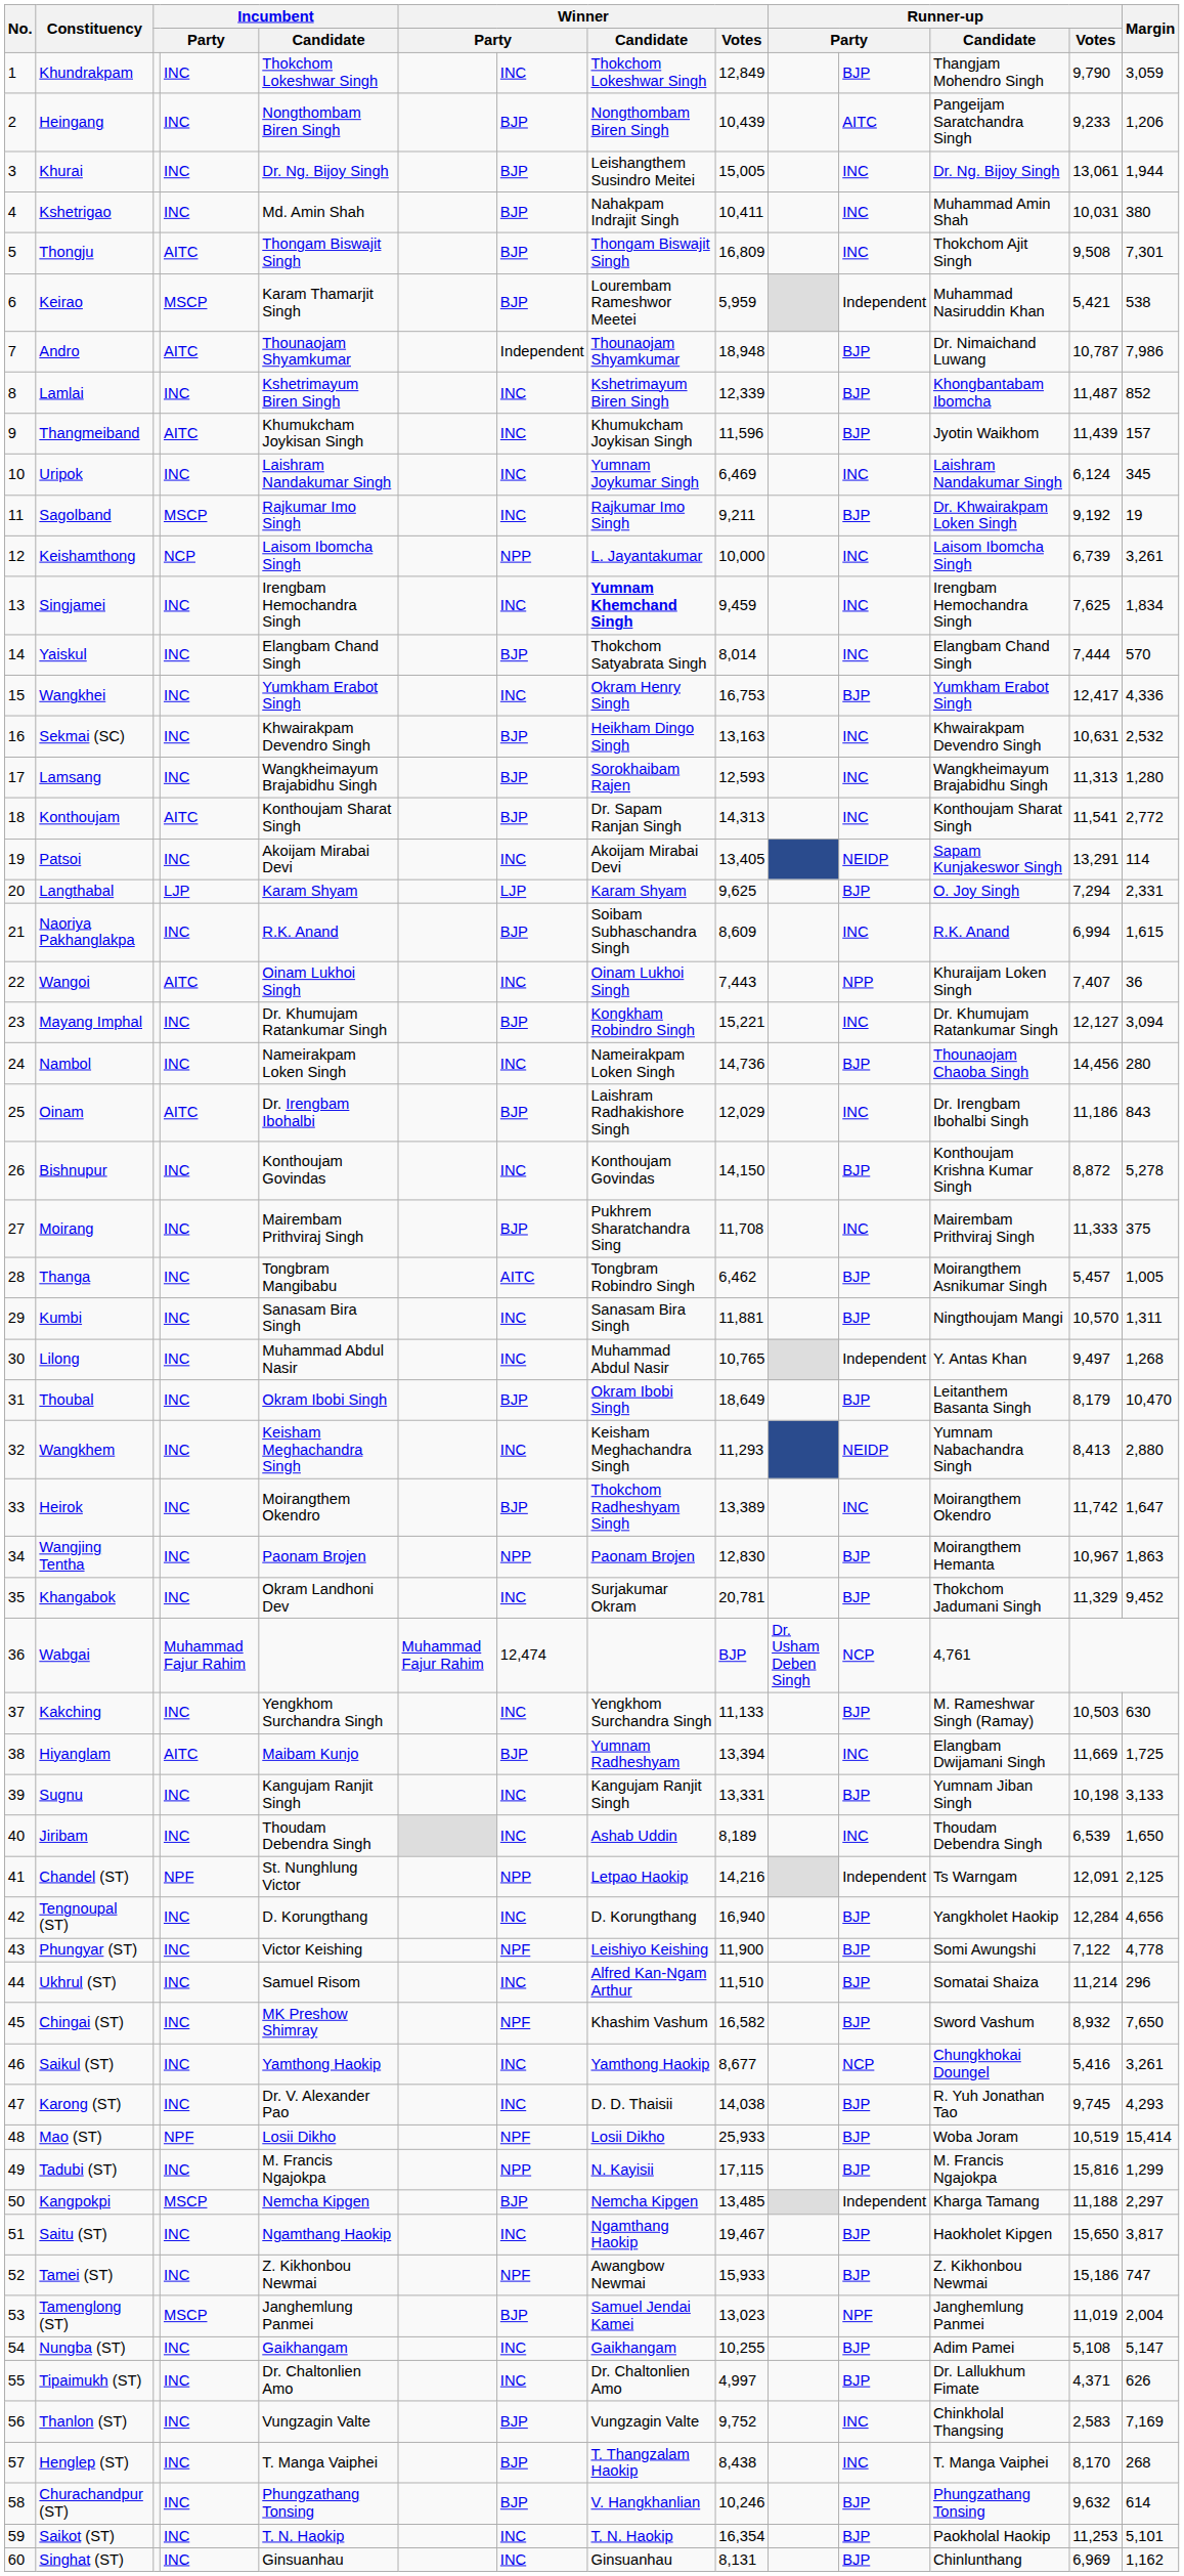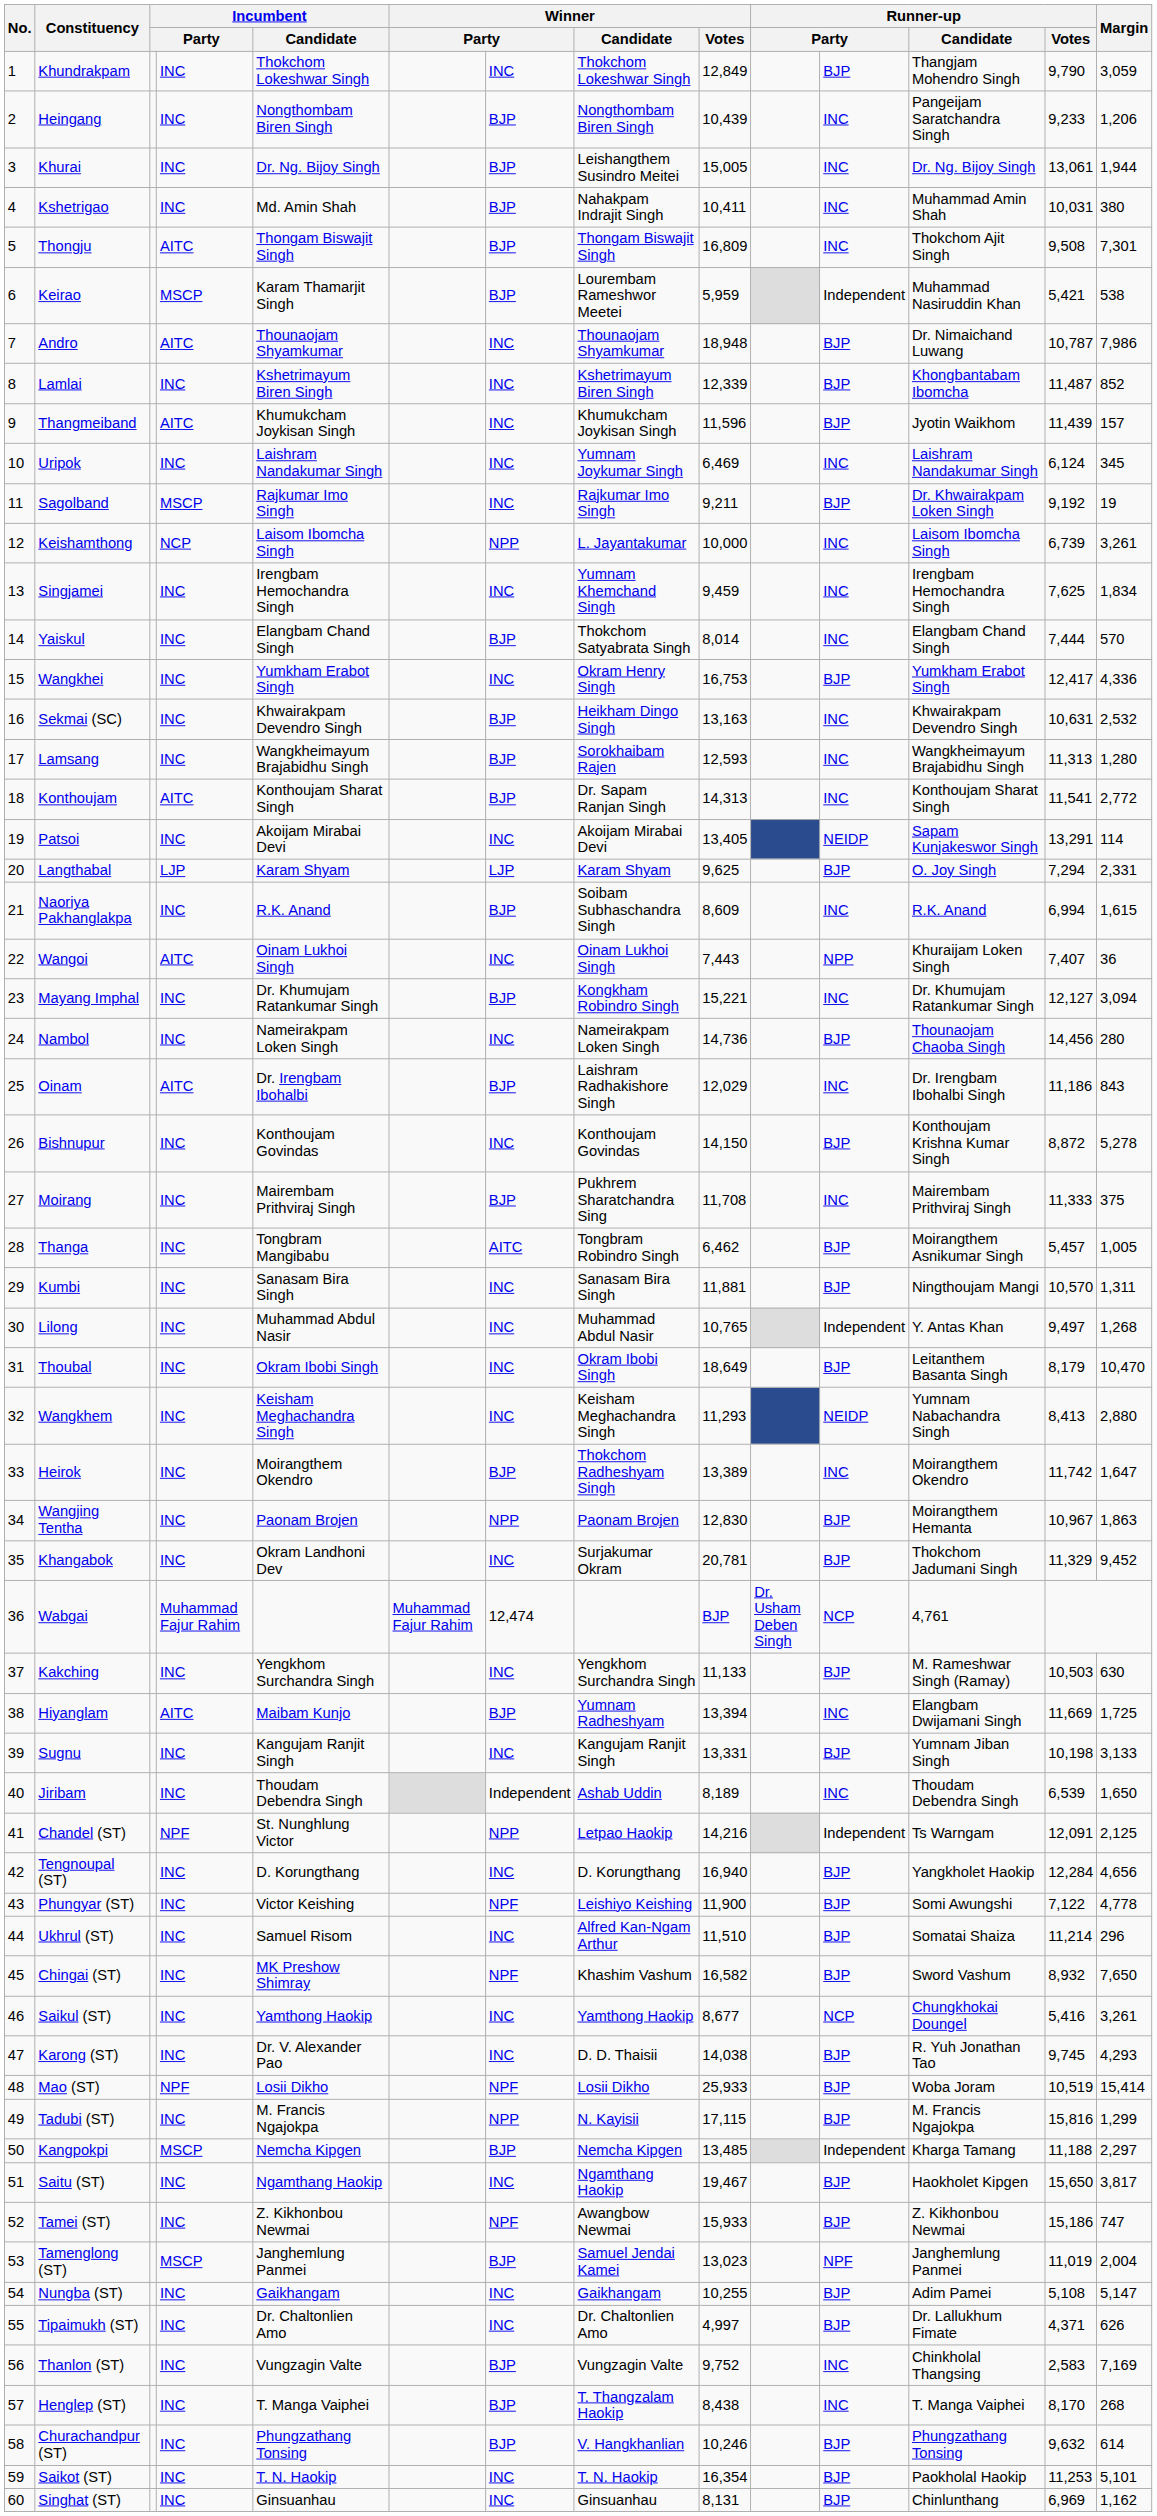Heingang | column 11: AITC -> INC
Andro | column 7: Independent -> INC
Singjamei | Winner / Candidate: bold -> normal
Thoubal | column 7: BJP -> INC
Jiribam | column 7: INC -> Independent
